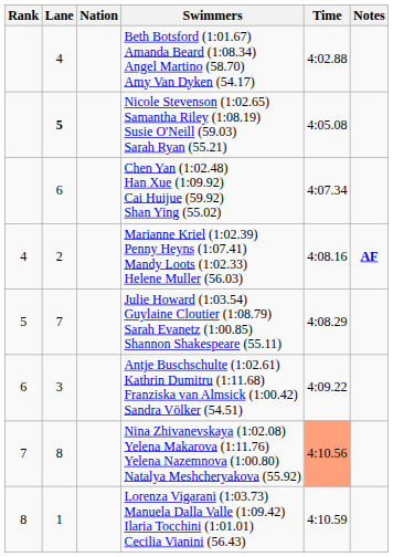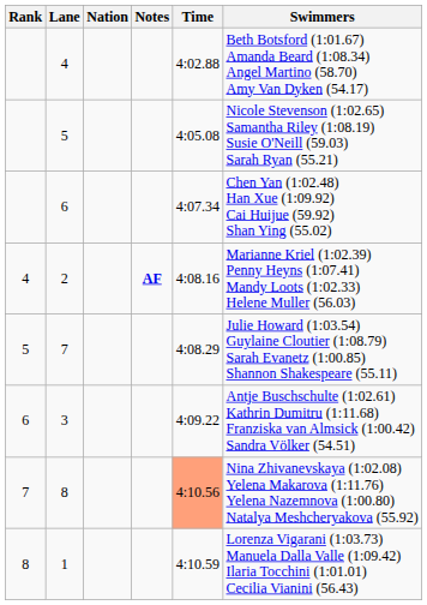columns swapped: Swimmers <-> Notes
row 3 | Lane: bold -> normal
